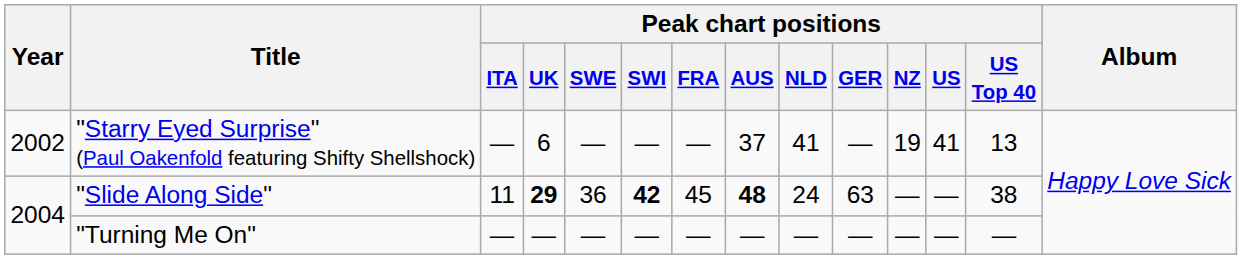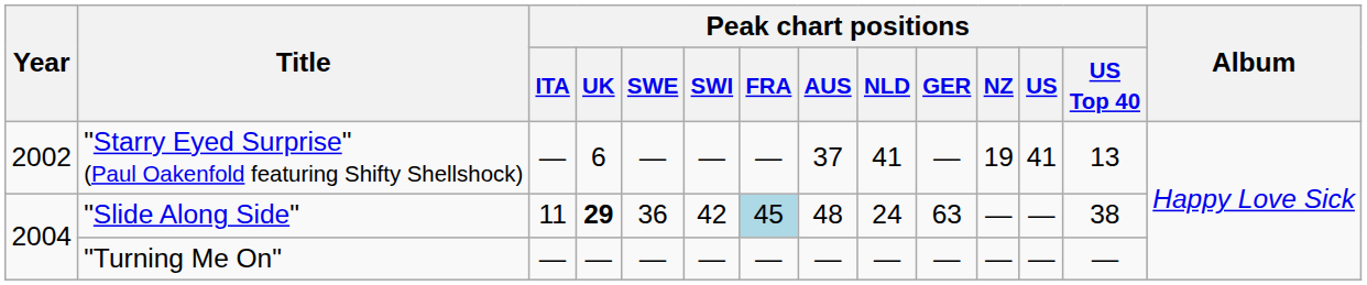"Slide Along Side" | Peak chart positions / SWI: bold -> normal
"Slide Along Side" | Peak chart positions / FRA: no background -> lightblue background
"Slide Along Side" | Peak chart positions / AUS: bold -> normal
